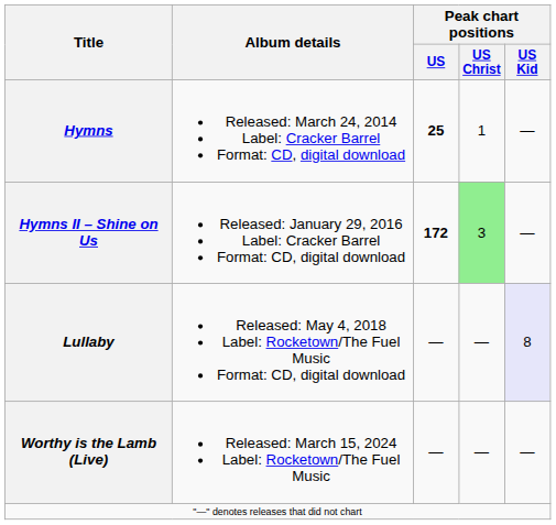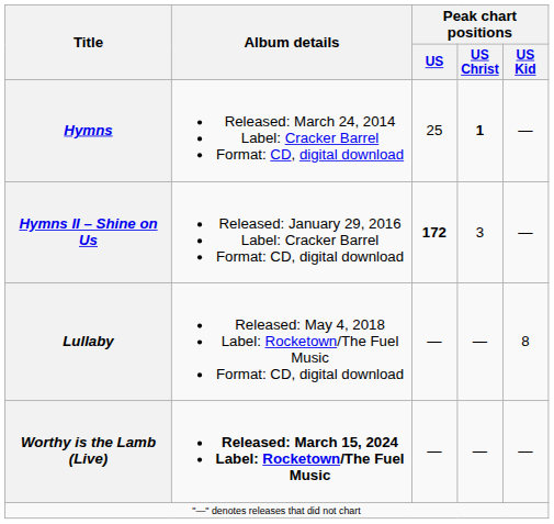Hymns | Peak chart positions / US: bold -> normal
Hymns | Peak chart positions / US Christ: normal -> bold
Hymns II – Shine on Us | Peak chart positions / US Christ: lightgreen background -> no background
Lullaby | Peak chart positions / US Kid: lavender background -> no background
Worthy is the Lamb (Live) | Album details: normal -> bold
